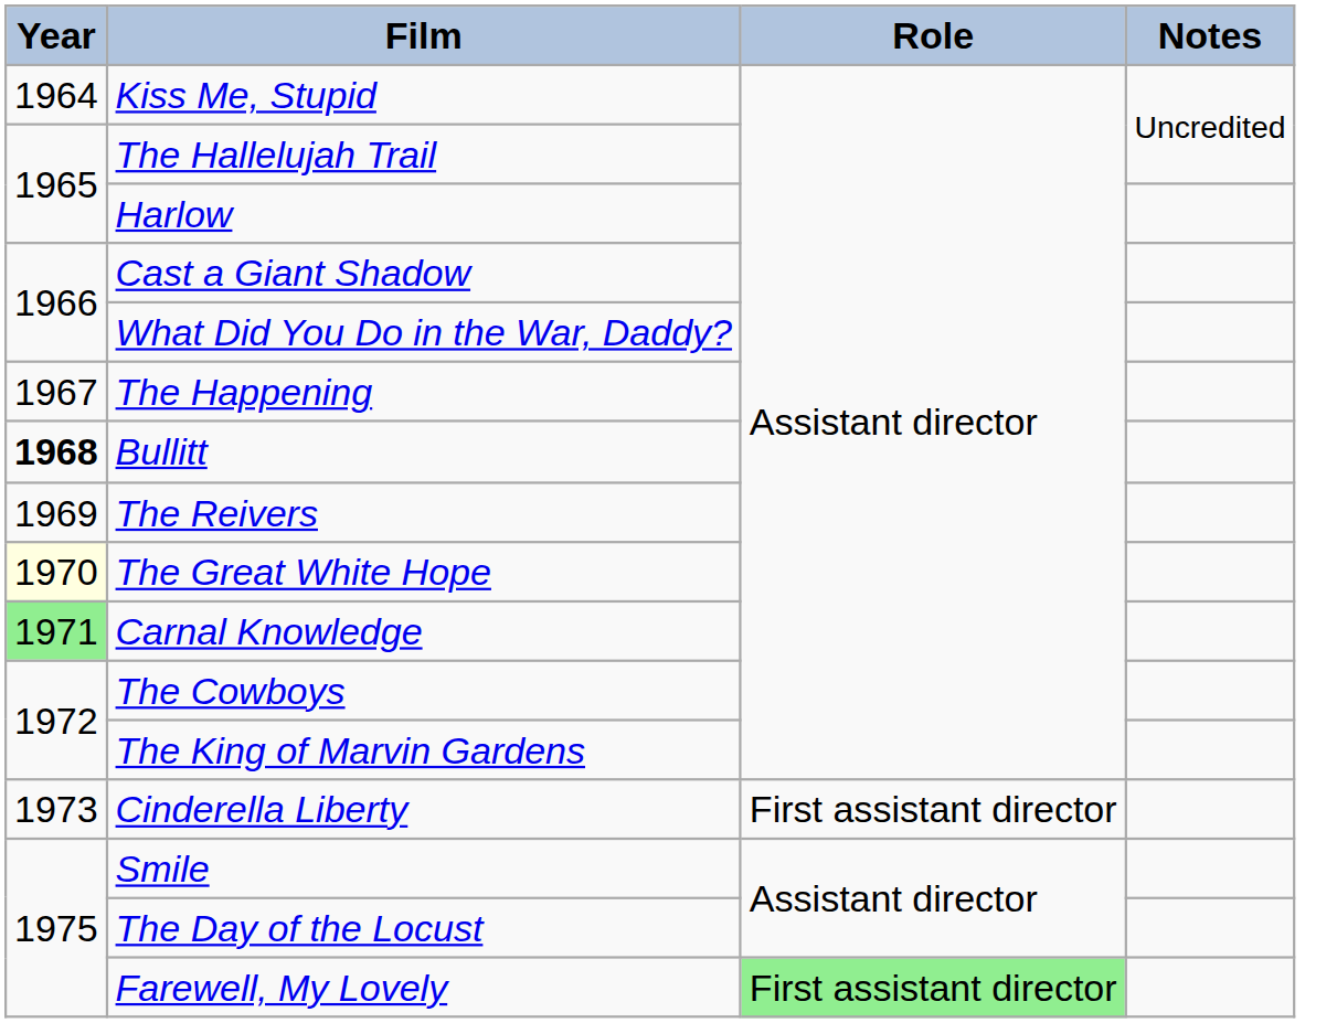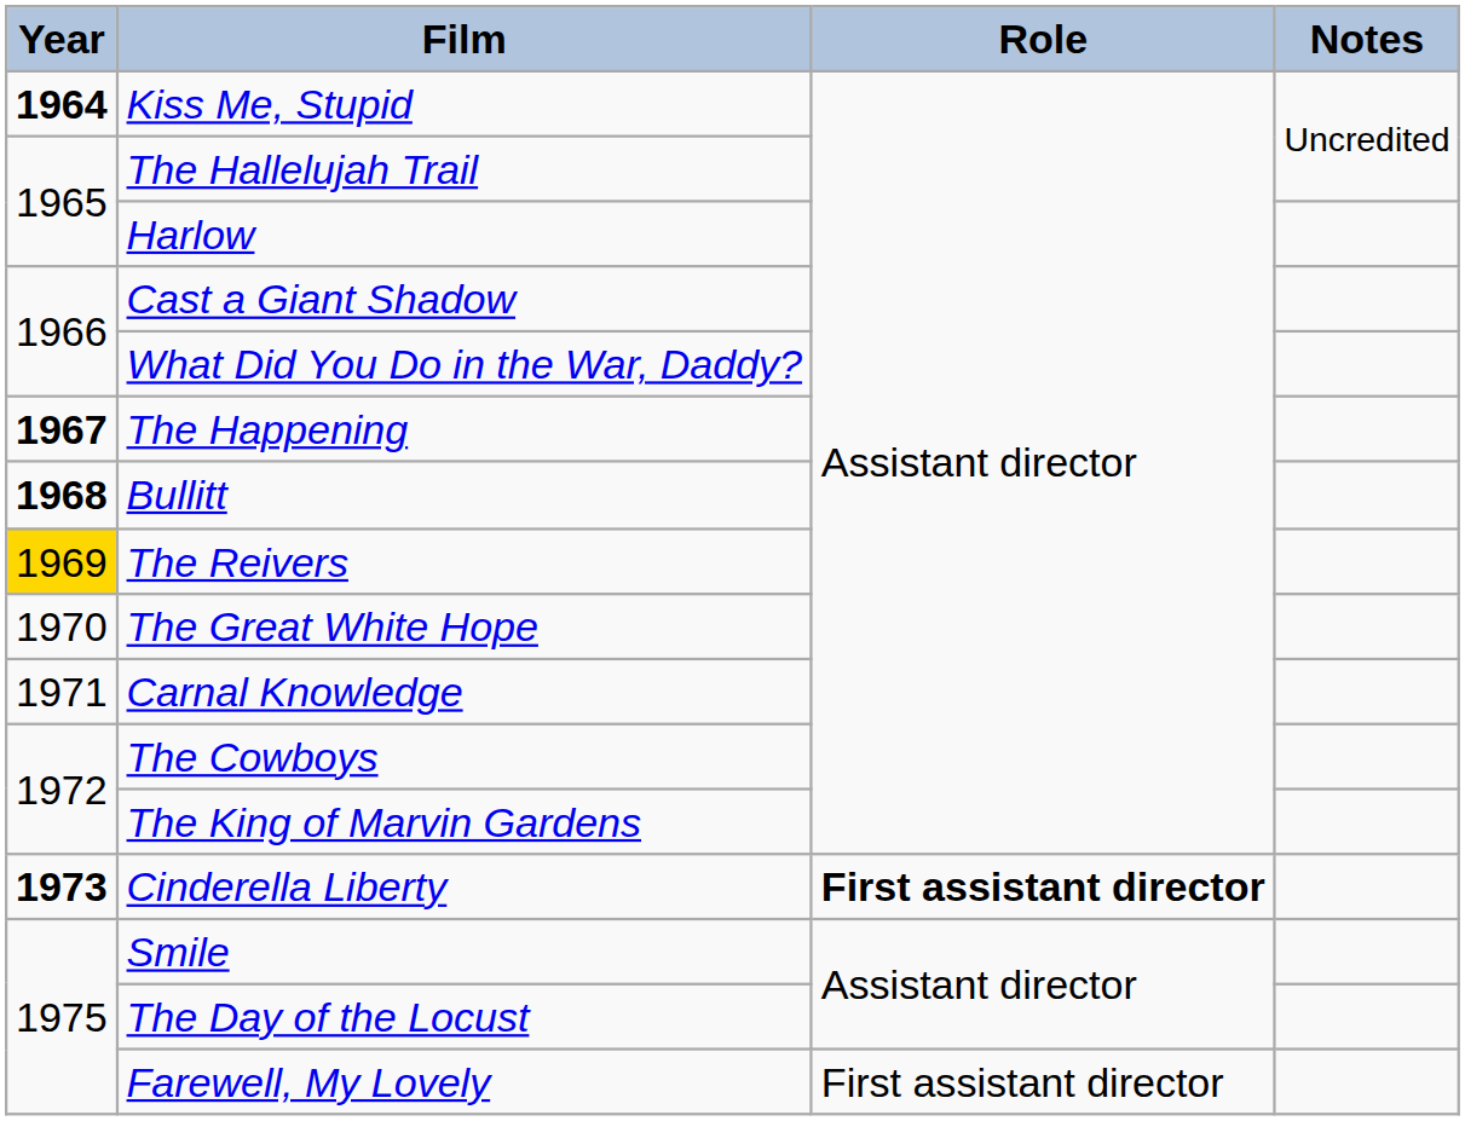Kiss Me, Stupid | Year: normal -> bold
The Happening | Year: normal -> bold
The Reivers | Year: no background -> gold background
The Great White Hope | Year: lightyellow background -> no background
Carnal Knowledge | Year: lightgreen background -> no background
Cinderella Liberty | Year: normal -> bold
Cinderella Liberty | Role: normal -> bold
Farewell, My Lovely | Role: lightgreen background -> no background
